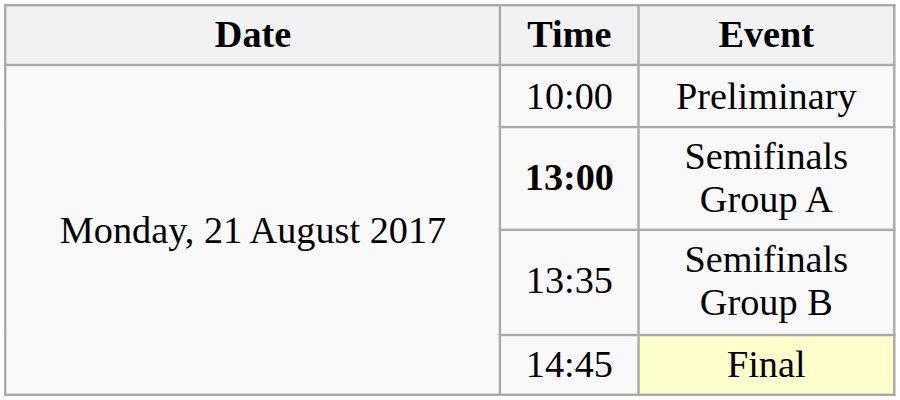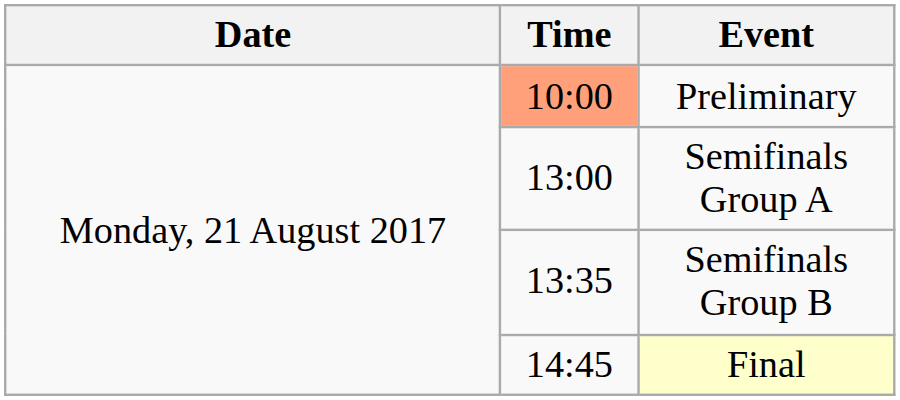Preliminary | Time: no background -> lightsalmon background
Semifinals Group A | Time: bold -> normal
